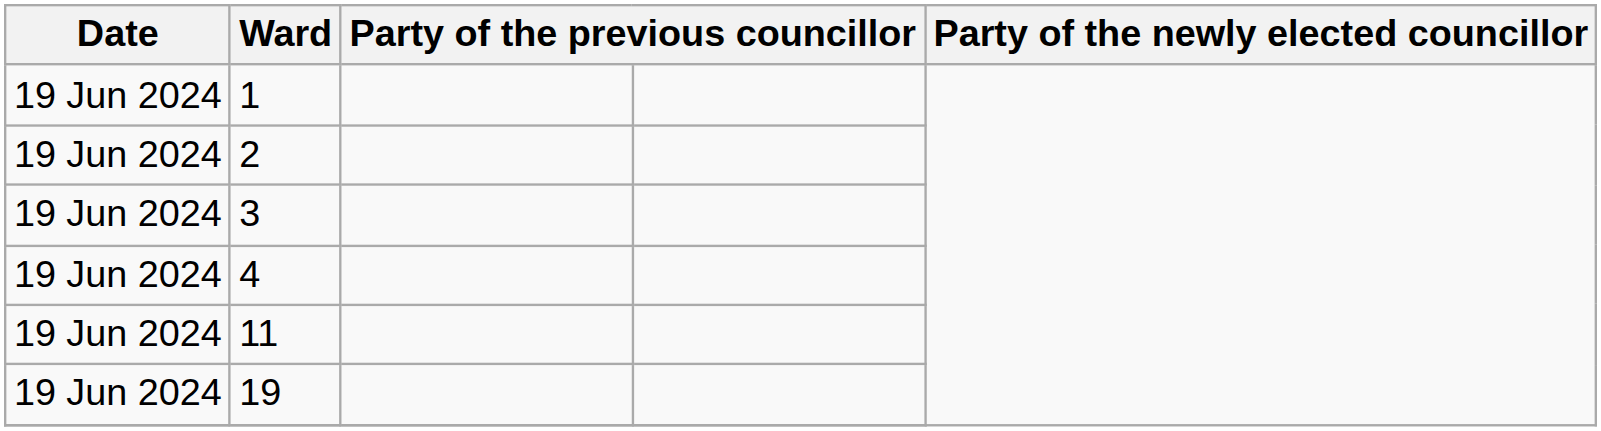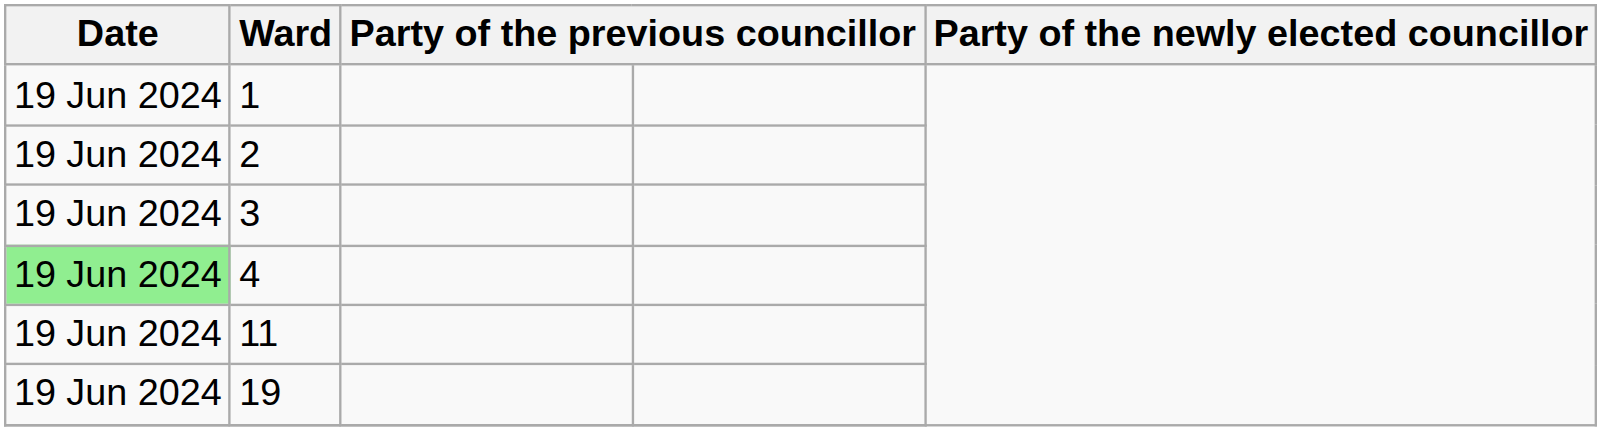4 | Date: no background -> lightgreen background
